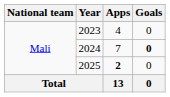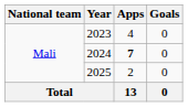2024 | Apps: normal -> bold
2024 | Goals: bold -> normal
2025 | Apps: bold -> normal
